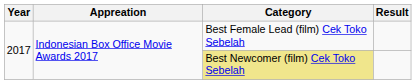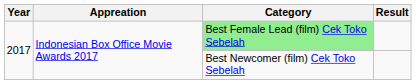Best Female Lead (film) Cek Toko Sebelah | Category: no background -> lightgreen background
Best Newcomer (film) Cek Toko Sebelah | Category: khaki background -> no background
